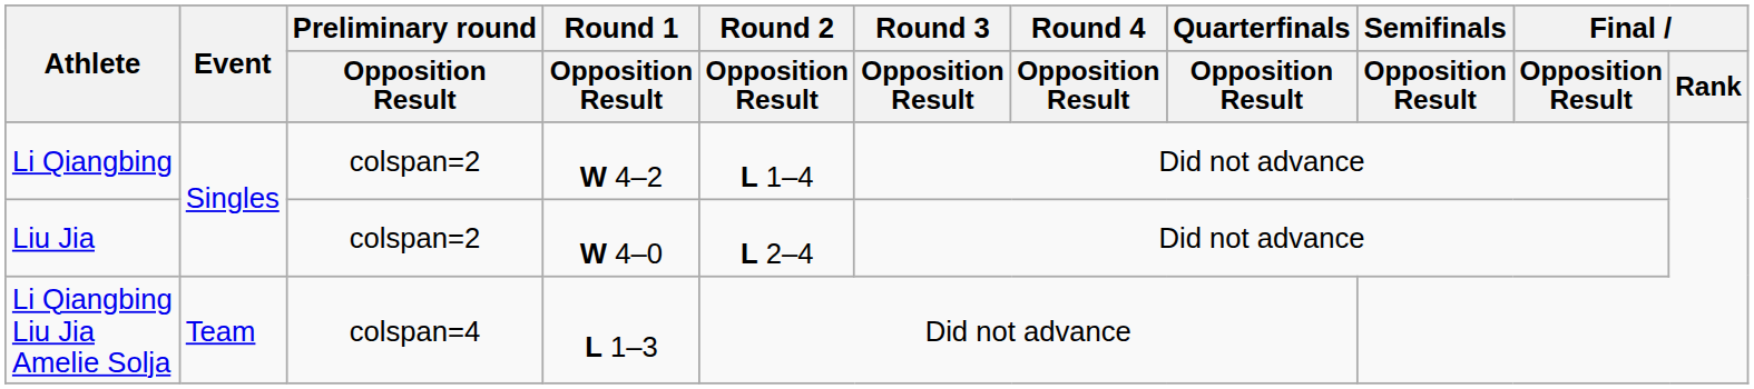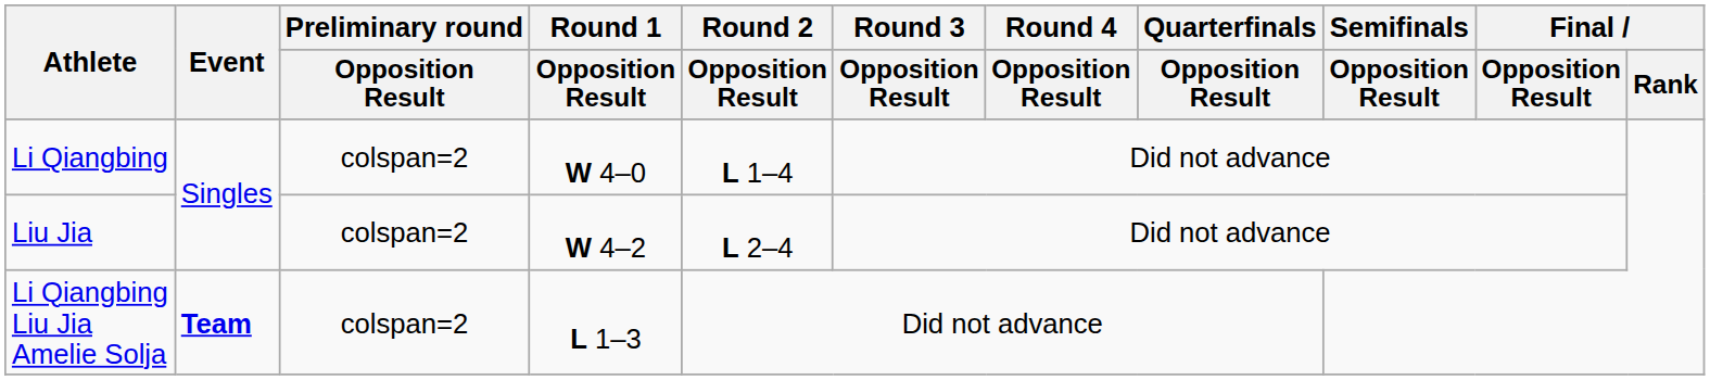Li Qiangbing | Round 1 / Opposition Result: W 4–2 -> W 4–0
Liu Jia | Round 1 / Opposition Result: W 4–0 -> W 4–2
Li Qiangbing Liu Jia Amelie Solja | Event: normal -> bold
Li Qiangbing Liu Jia Amelie Solja | Preliminary round / Opposition Result: colspan=4 -> colspan=2
